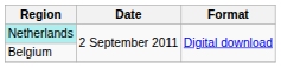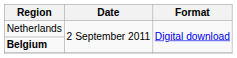Netherlands | Region: paleturquoise background -> no background
Belgium | Region: normal -> bold
